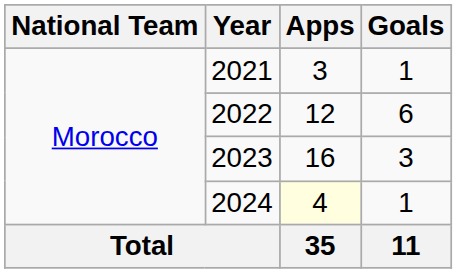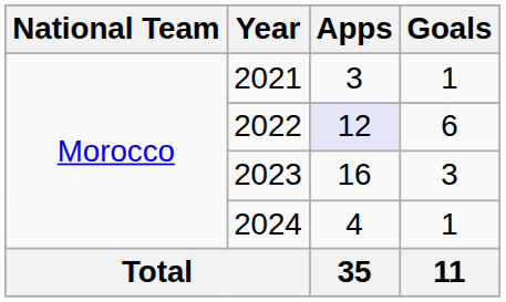2022 | Apps: no background -> lavender background
2024 | Apps: lightyellow background -> no background
